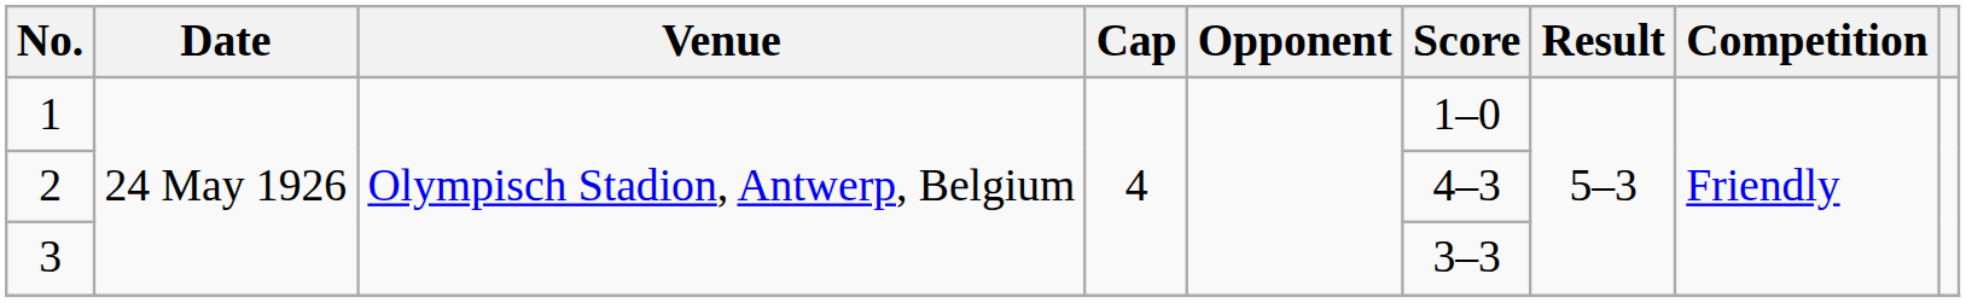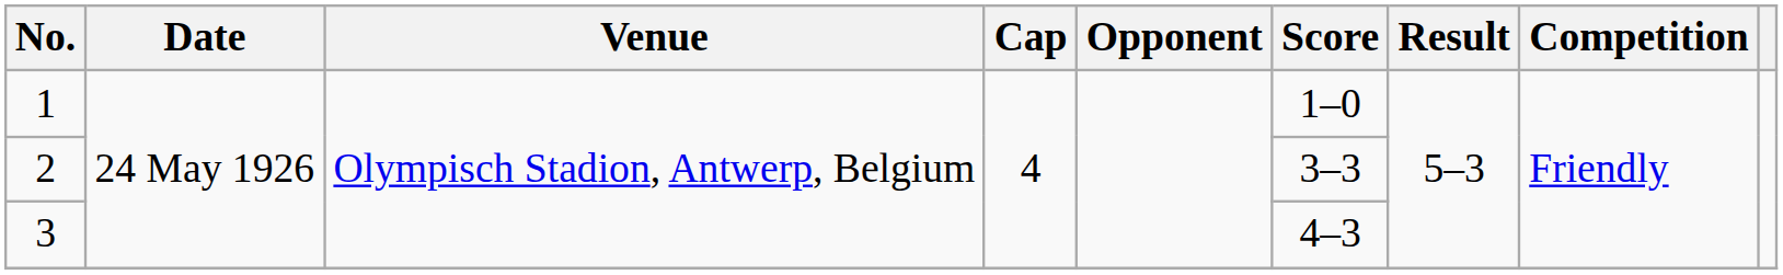2 | Score: 4–3 -> 3–3
3 | Score: 3–3 -> 4–3
